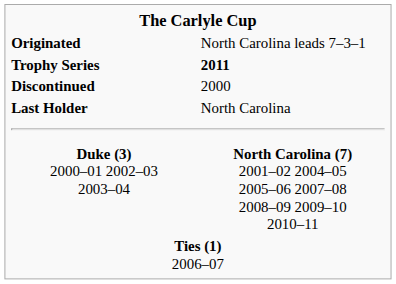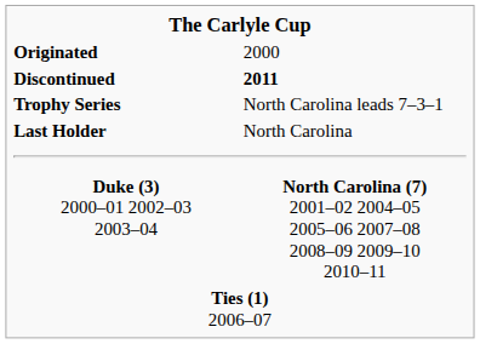row 2 | column 2: North Carolina leads 7–3–1 -> 2000
row 3 | column 1: Trophy Series -> Discontinued
row 4 | column 1: Discontinued -> Trophy Series
row 4 | column 2: 2000 -> North Carolina leads 7–3–1
